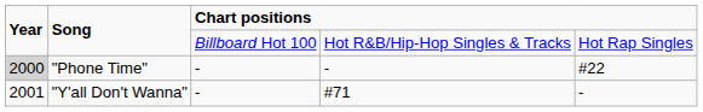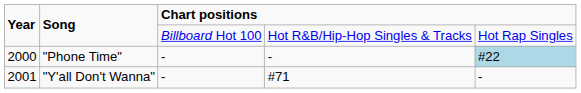"Phone Time" | Year: lightgrey background -> no background
"Phone Time" | column 5: no background -> lightblue background
